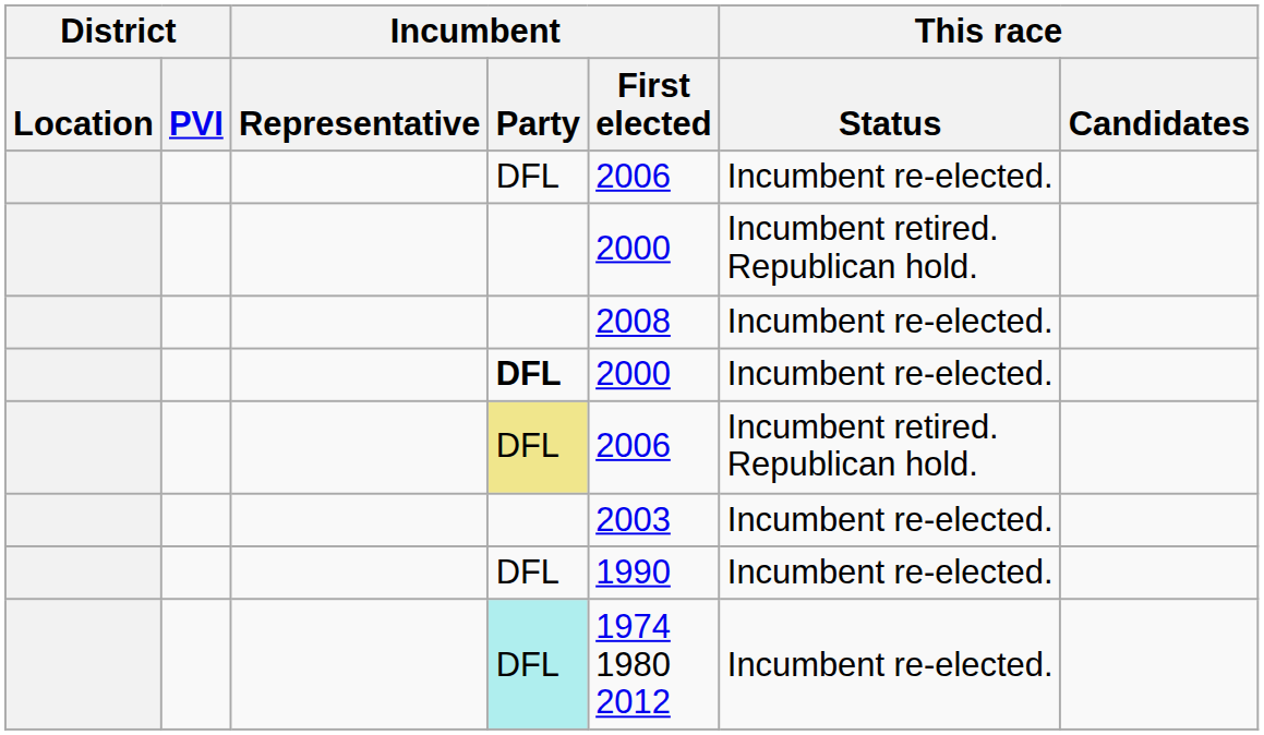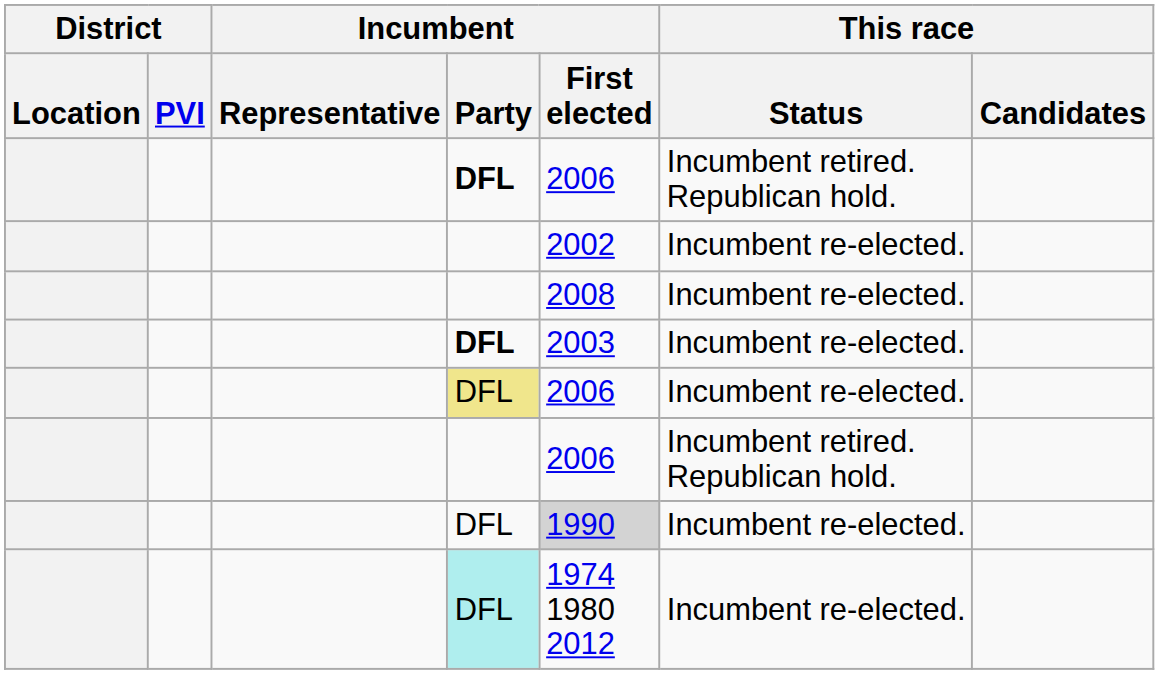row 3 | Incumbent / Party: normal -> bold
row 3 | This race / Status: Incumbent re-elected. -> Incumbent retired. Republican hold.
row 4 | Incumbent / First elected: 2000 -> 2002
row 4 | This race / Status: Incumbent retired. Republican hold. -> Incumbent re-elected.
row 6 | Incumbent / First elected: 2000 -> 2003
row 7 | This race / Status: Incumbent retired. Republican hold. -> Incumbent re-elected.
row 8 | Incumbent / First elected: 2003 -> 2006
row 8 | This race / Status: Incumbent re-elected. -> Incumbent retired. Republican hold.
row 9 | Incumbent / First elected: no background -> lightgrey background
